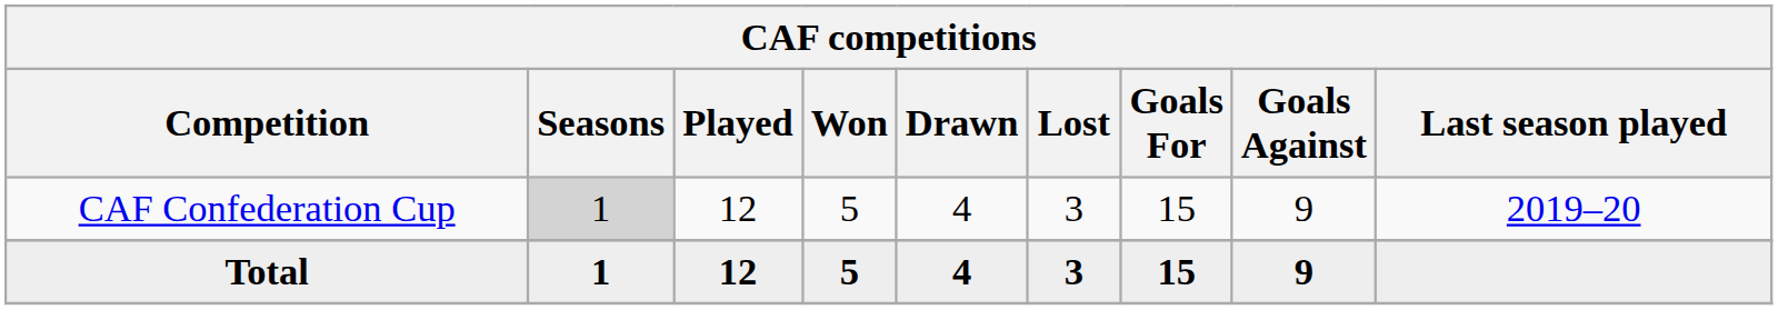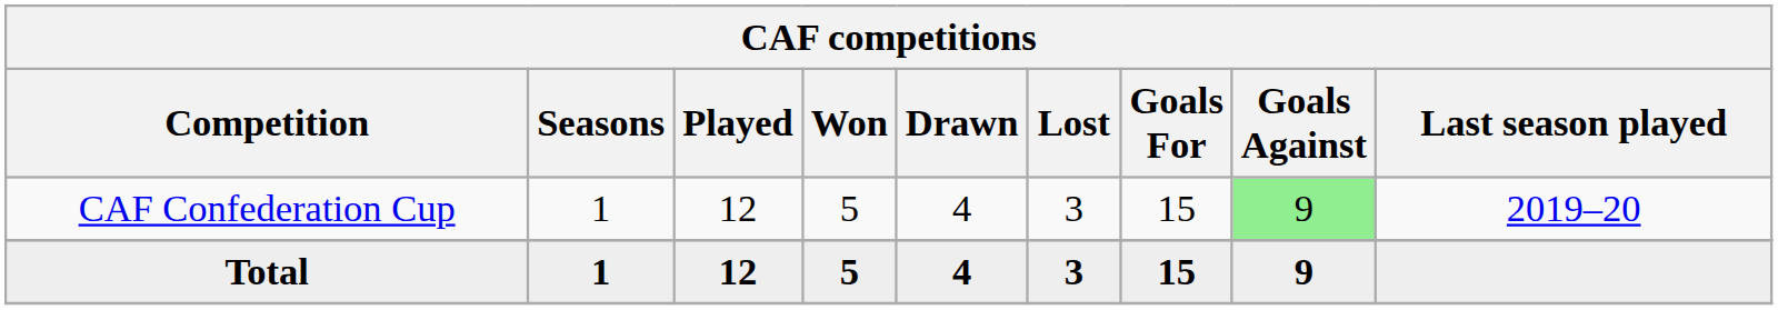CAF Confederation Cup | Seasons: lightgrey background -> no background
CAF Confederation Cup | Goals Against: no background -> lightgreen background
